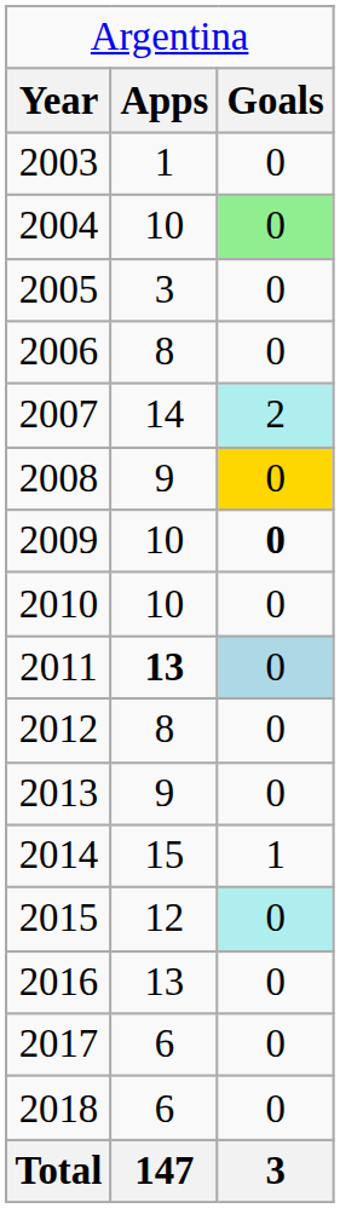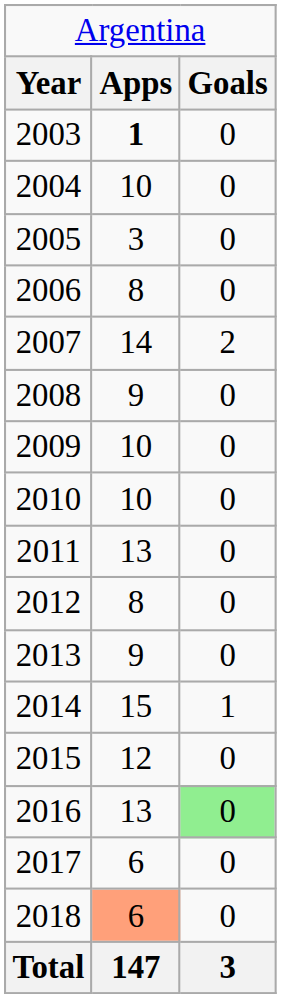2003 | column 2: normal -> bold
2004 | column 3: lightgreen background -> no background
2007 | column 3: paleturquoise background -> no background
2008 | column 3: gold background -> no background
2009 | column 3: bold -> normal
2011 | column 2: bold -> normal
2011 | column 3: lightblue background -> no background
2015 | column 3: paleturquoise background -> no background
2016 | column 3: no background -> lightgreen background
2018 | column 2: no background -> lightsalmon background
